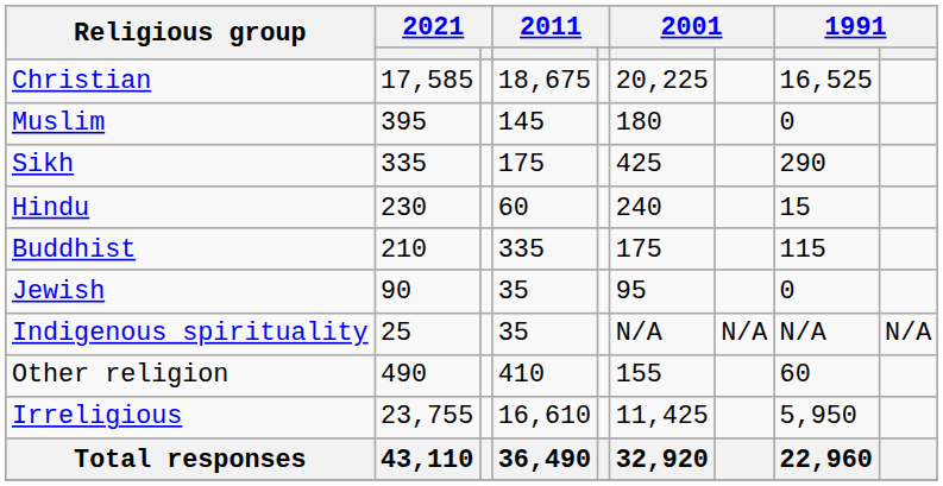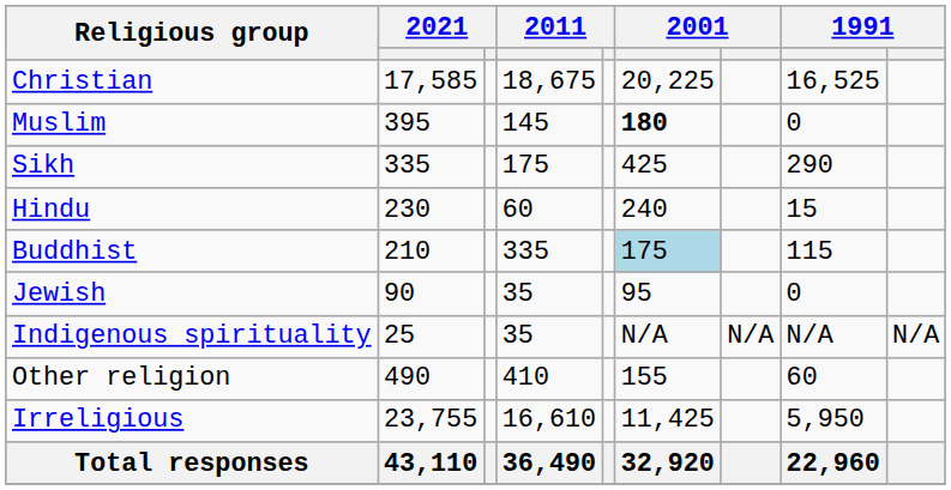Muslim | column 6: normal -> bold
Buddhist | column 6: no background -> lightblue background
